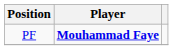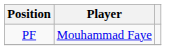PF | Player: bold -> normal
